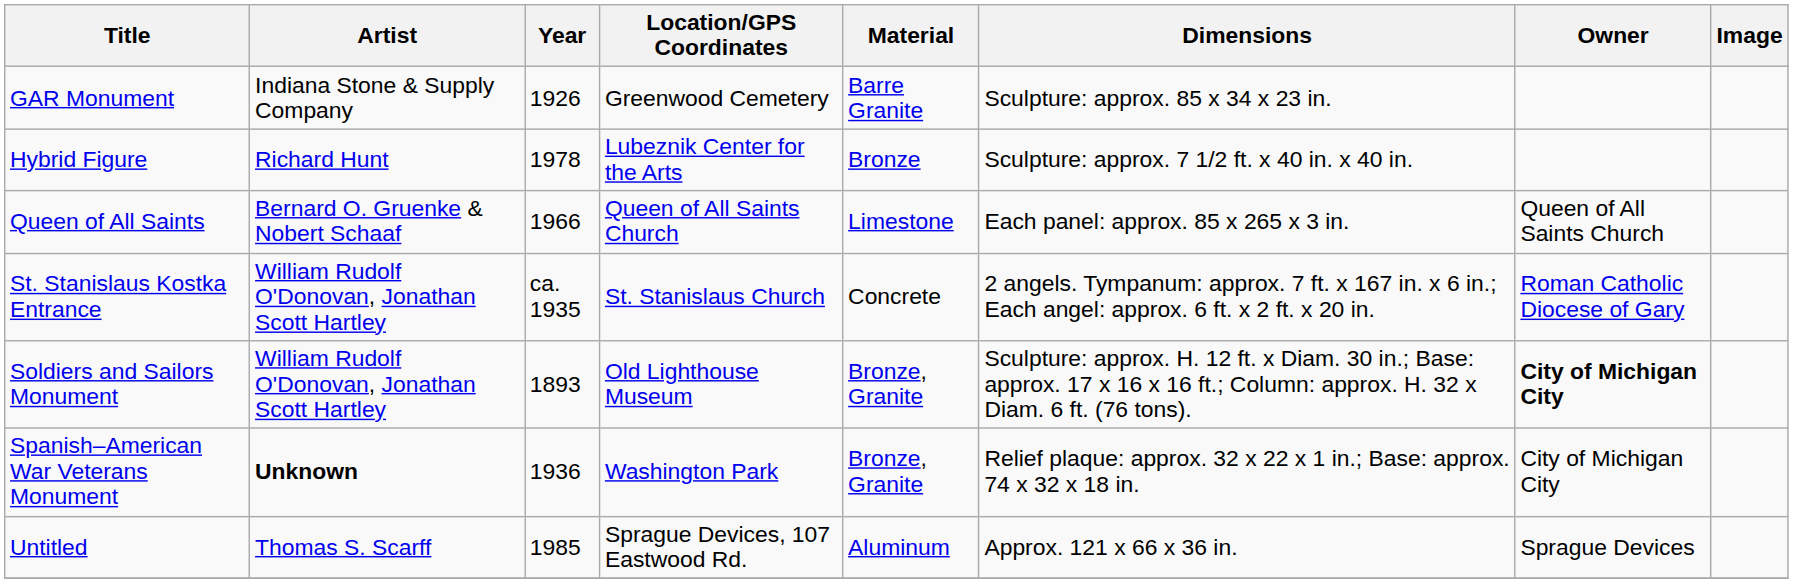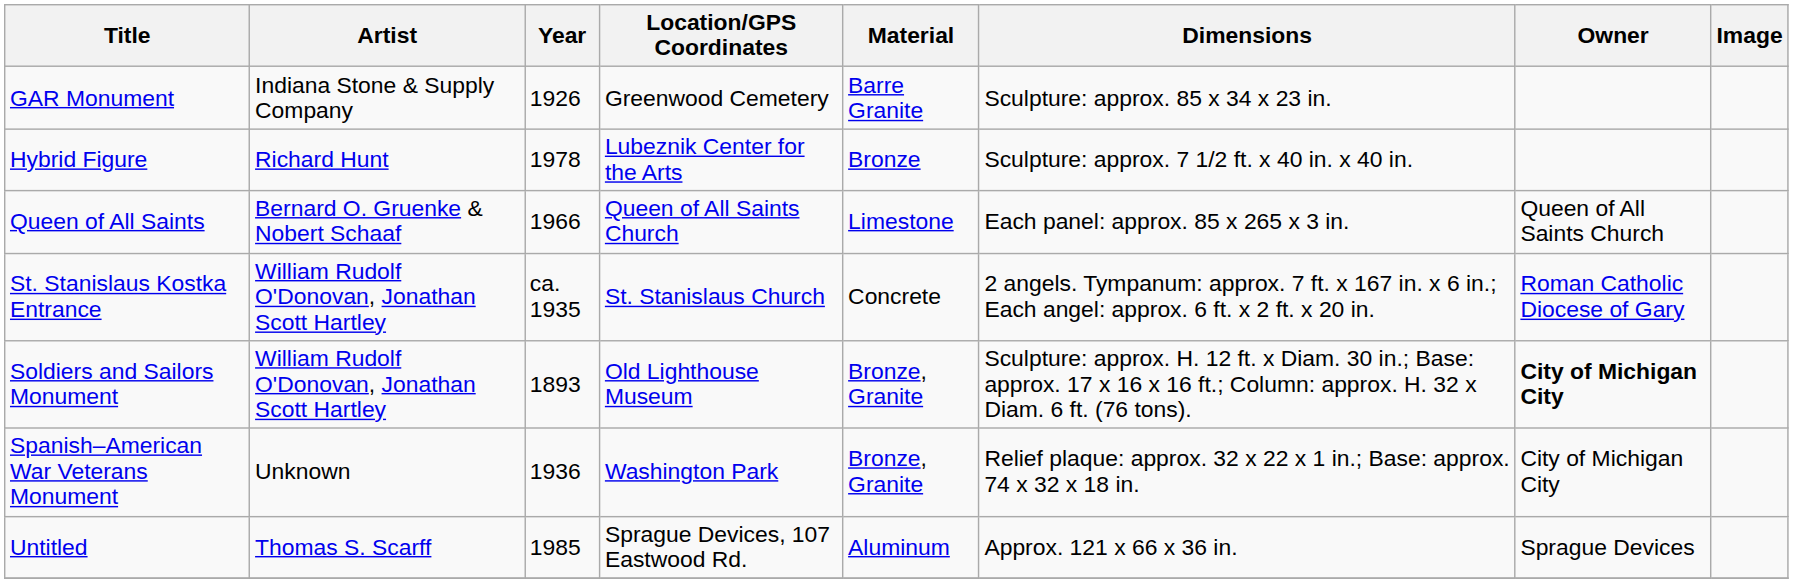Spanish–American War Veterans Monument | Artist: bold -> normal
